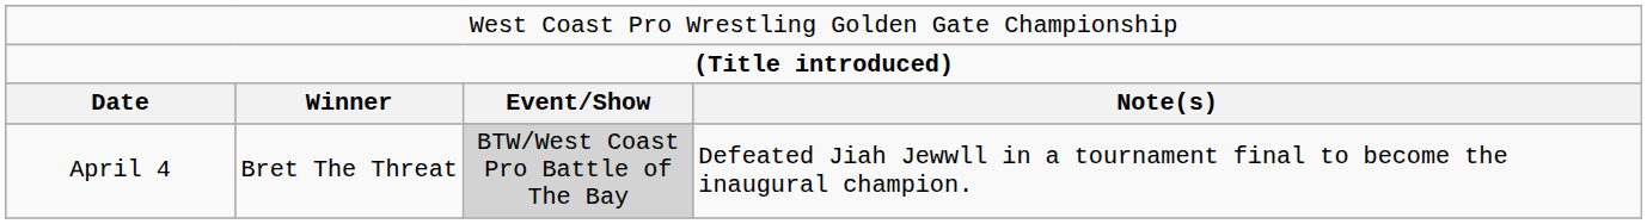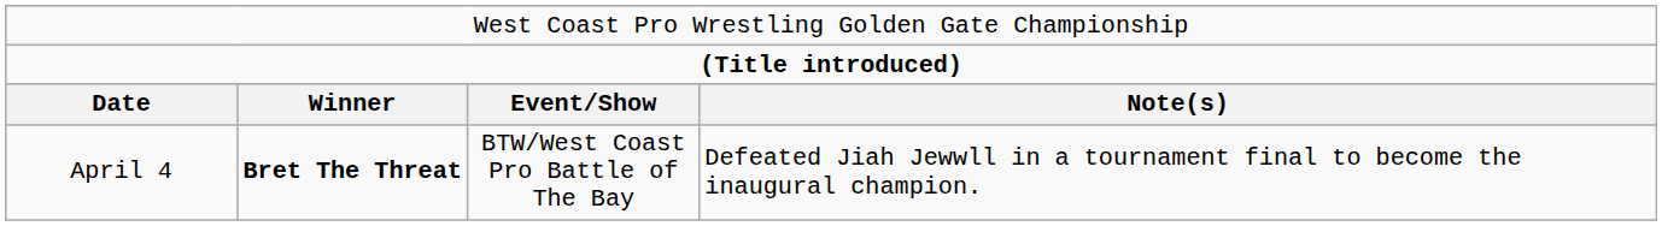April 4 | column 2: normal -> bold
April 4 | column 3: lightgrey background -> no background
